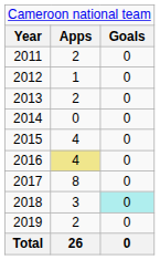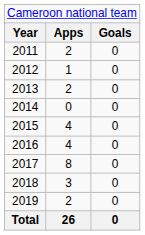2016 | column 2: khaki background -> no background
2018 | column 3: paleturquoise background -> no background
